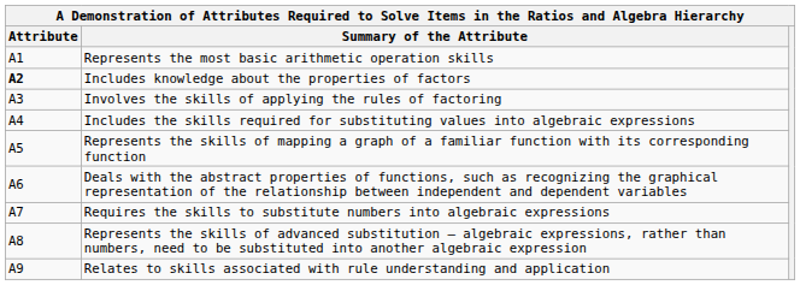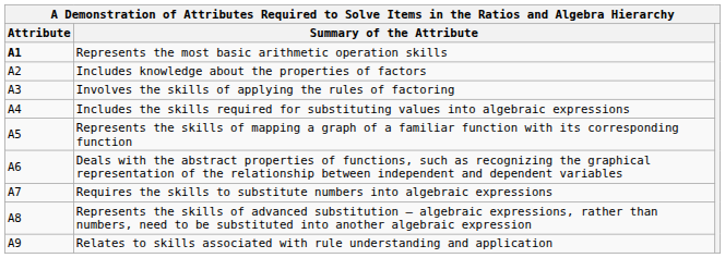Represents the most basic arithmetic operation skills | Attribute: normal -> bold
Includes knowledge about the properties of factors | Attribute: bold -> normal
